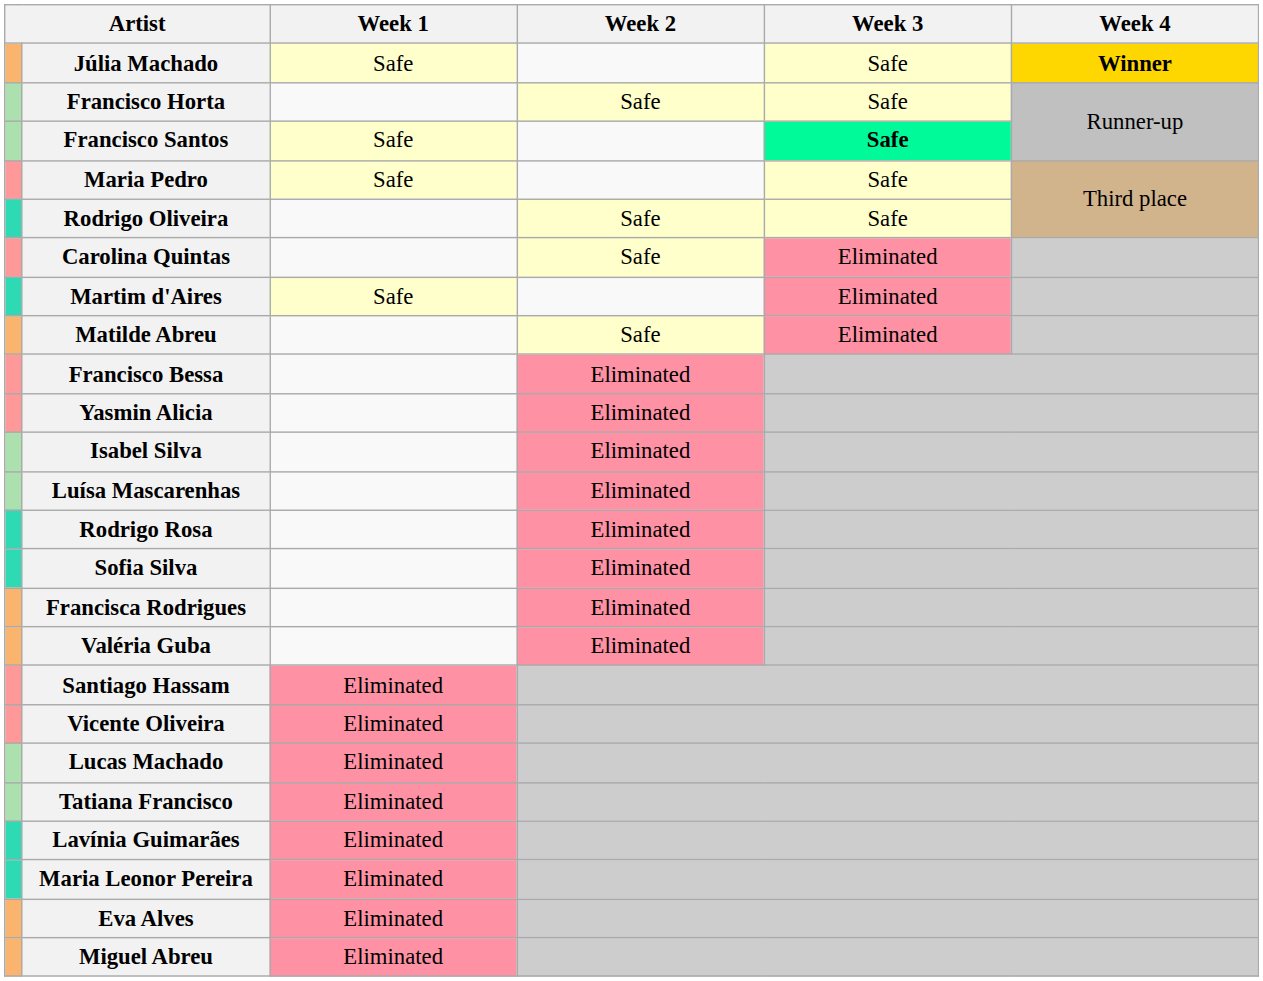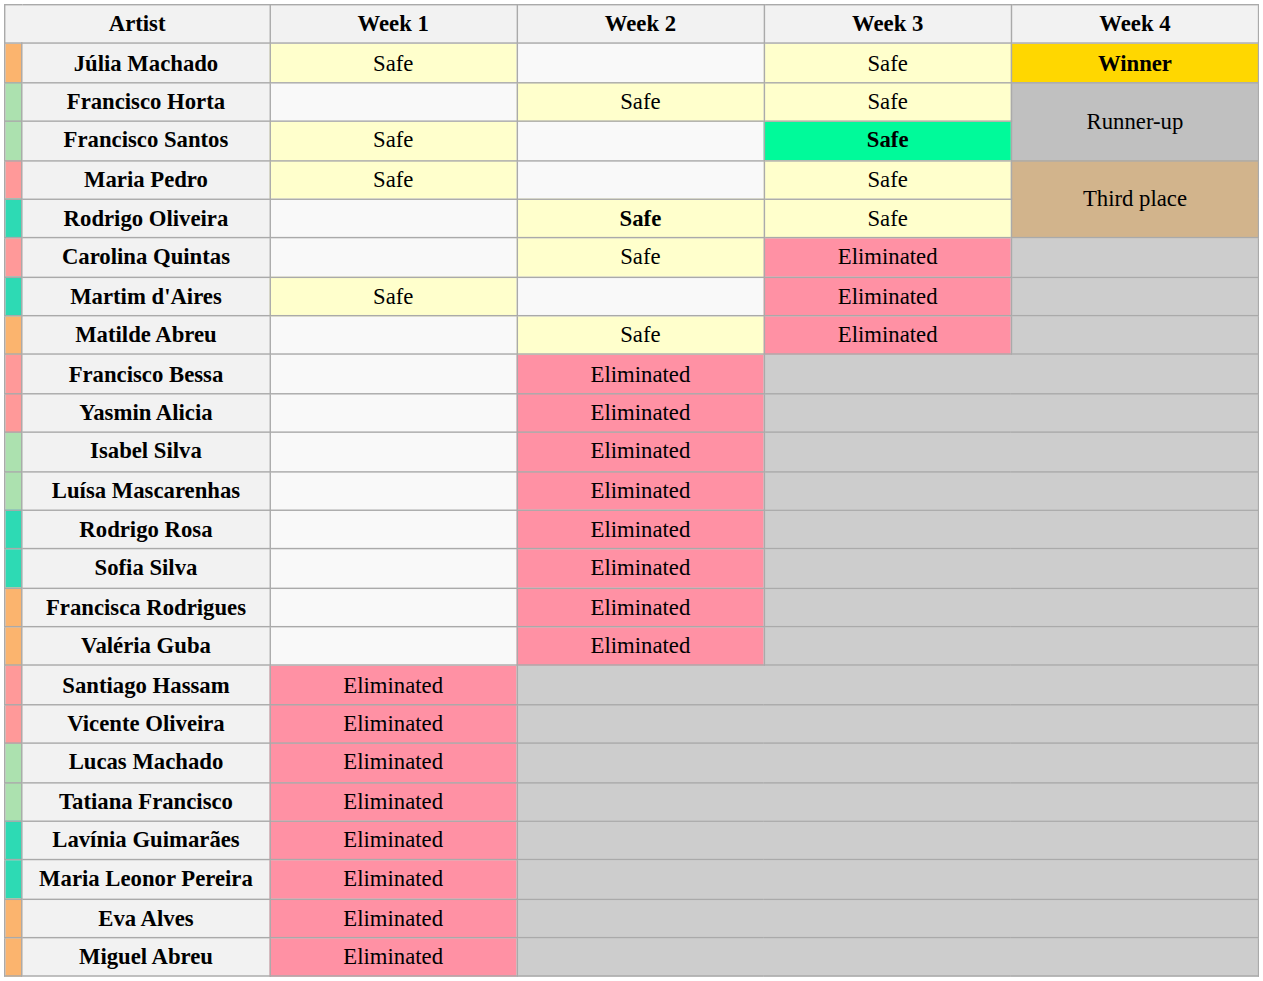Rodrigo Oliveira | Week 2: normal -> bold
